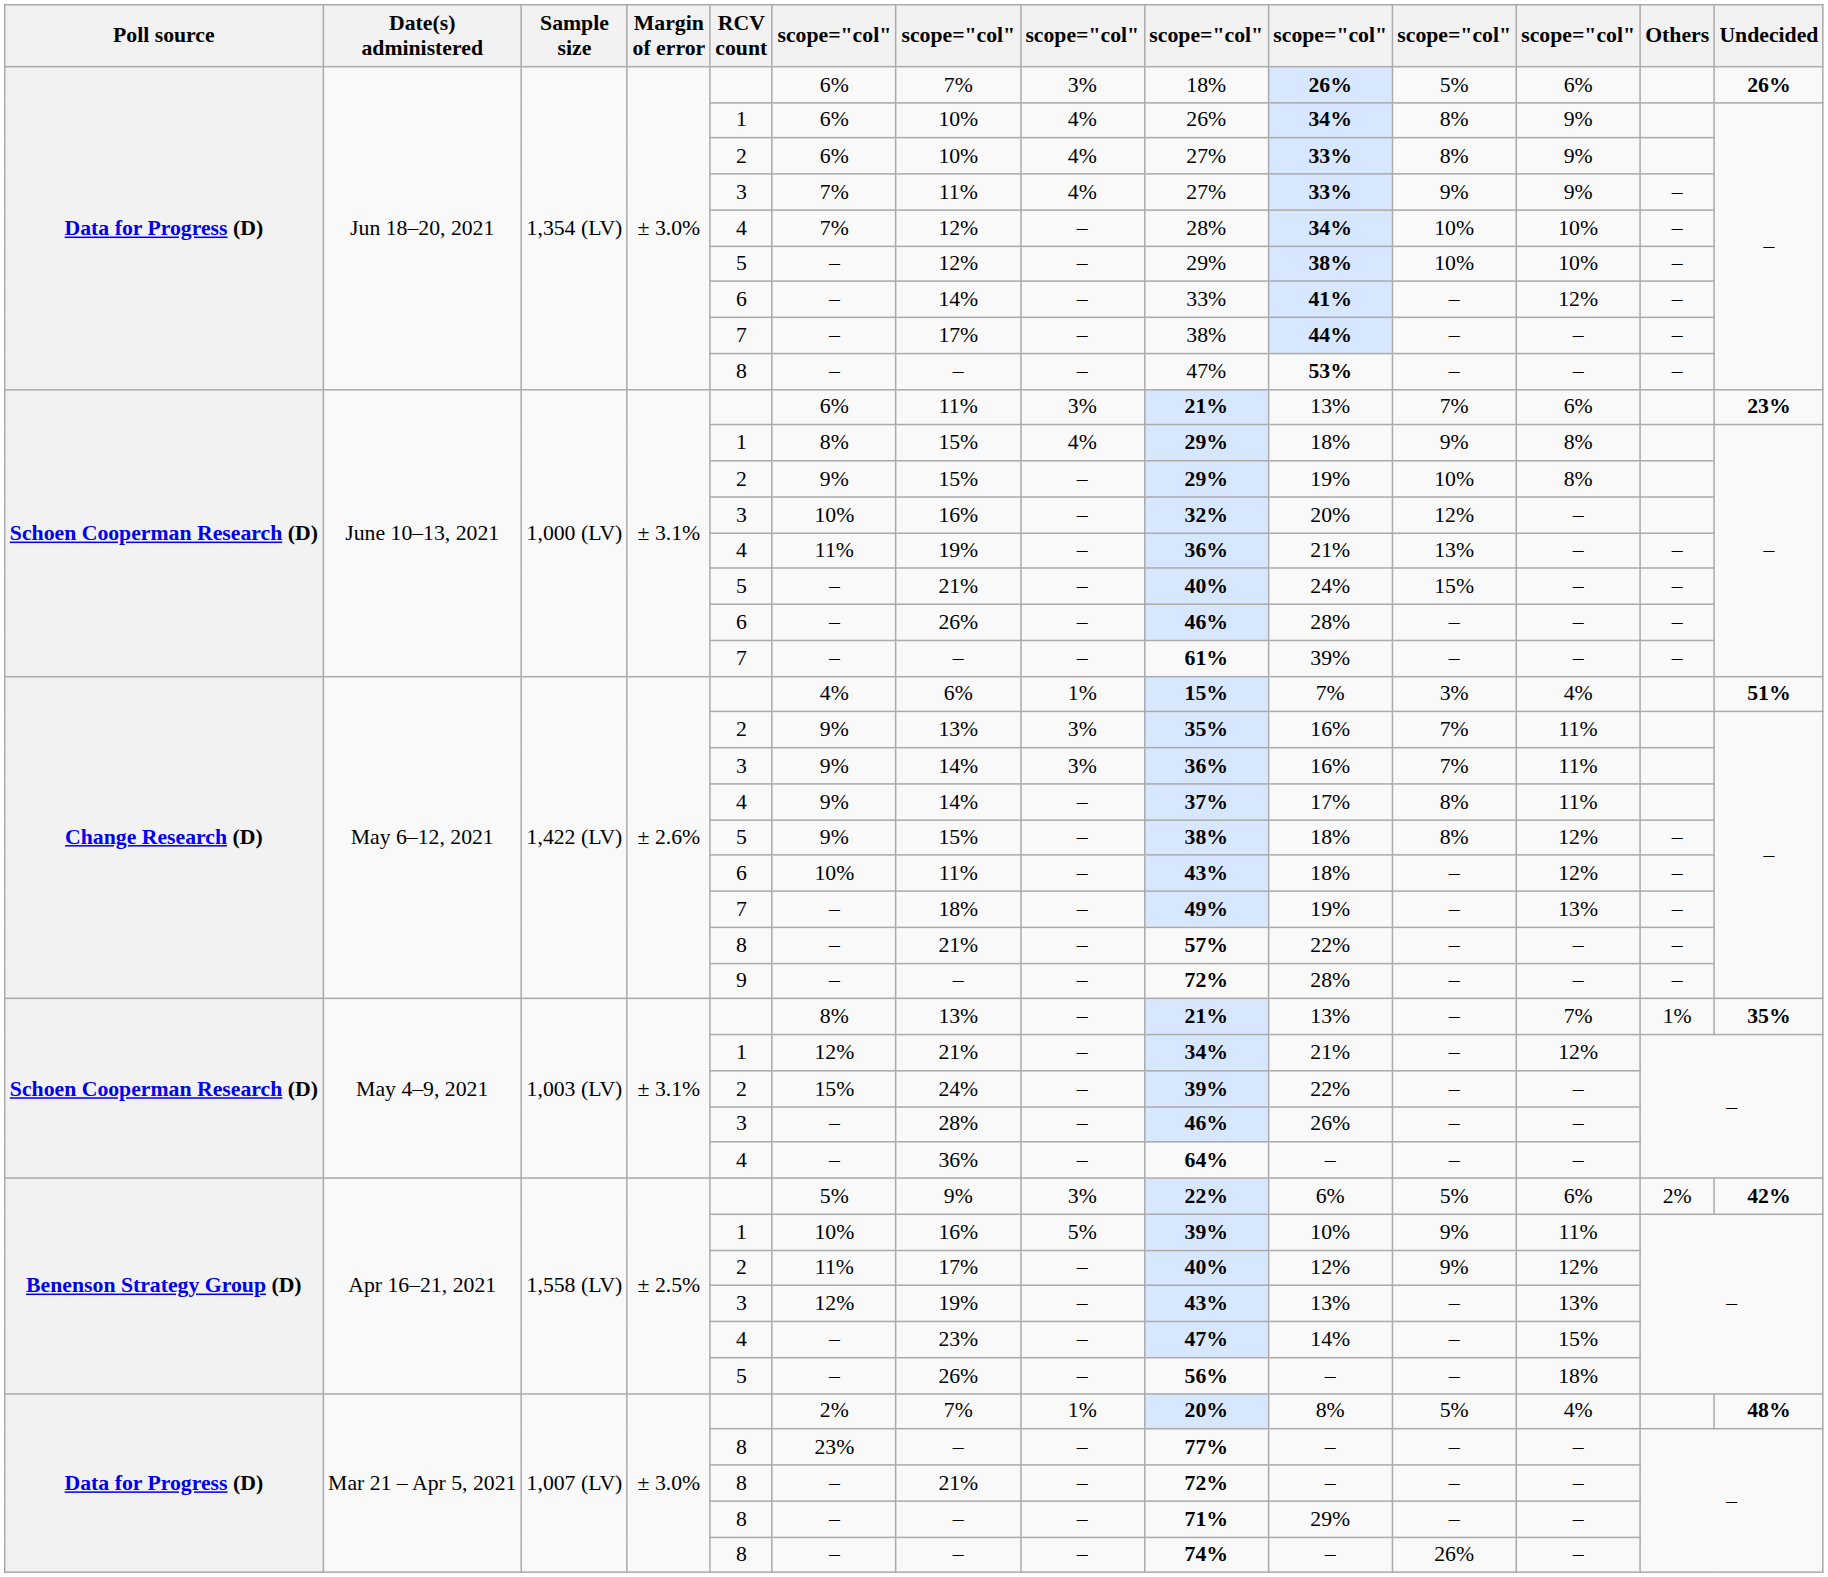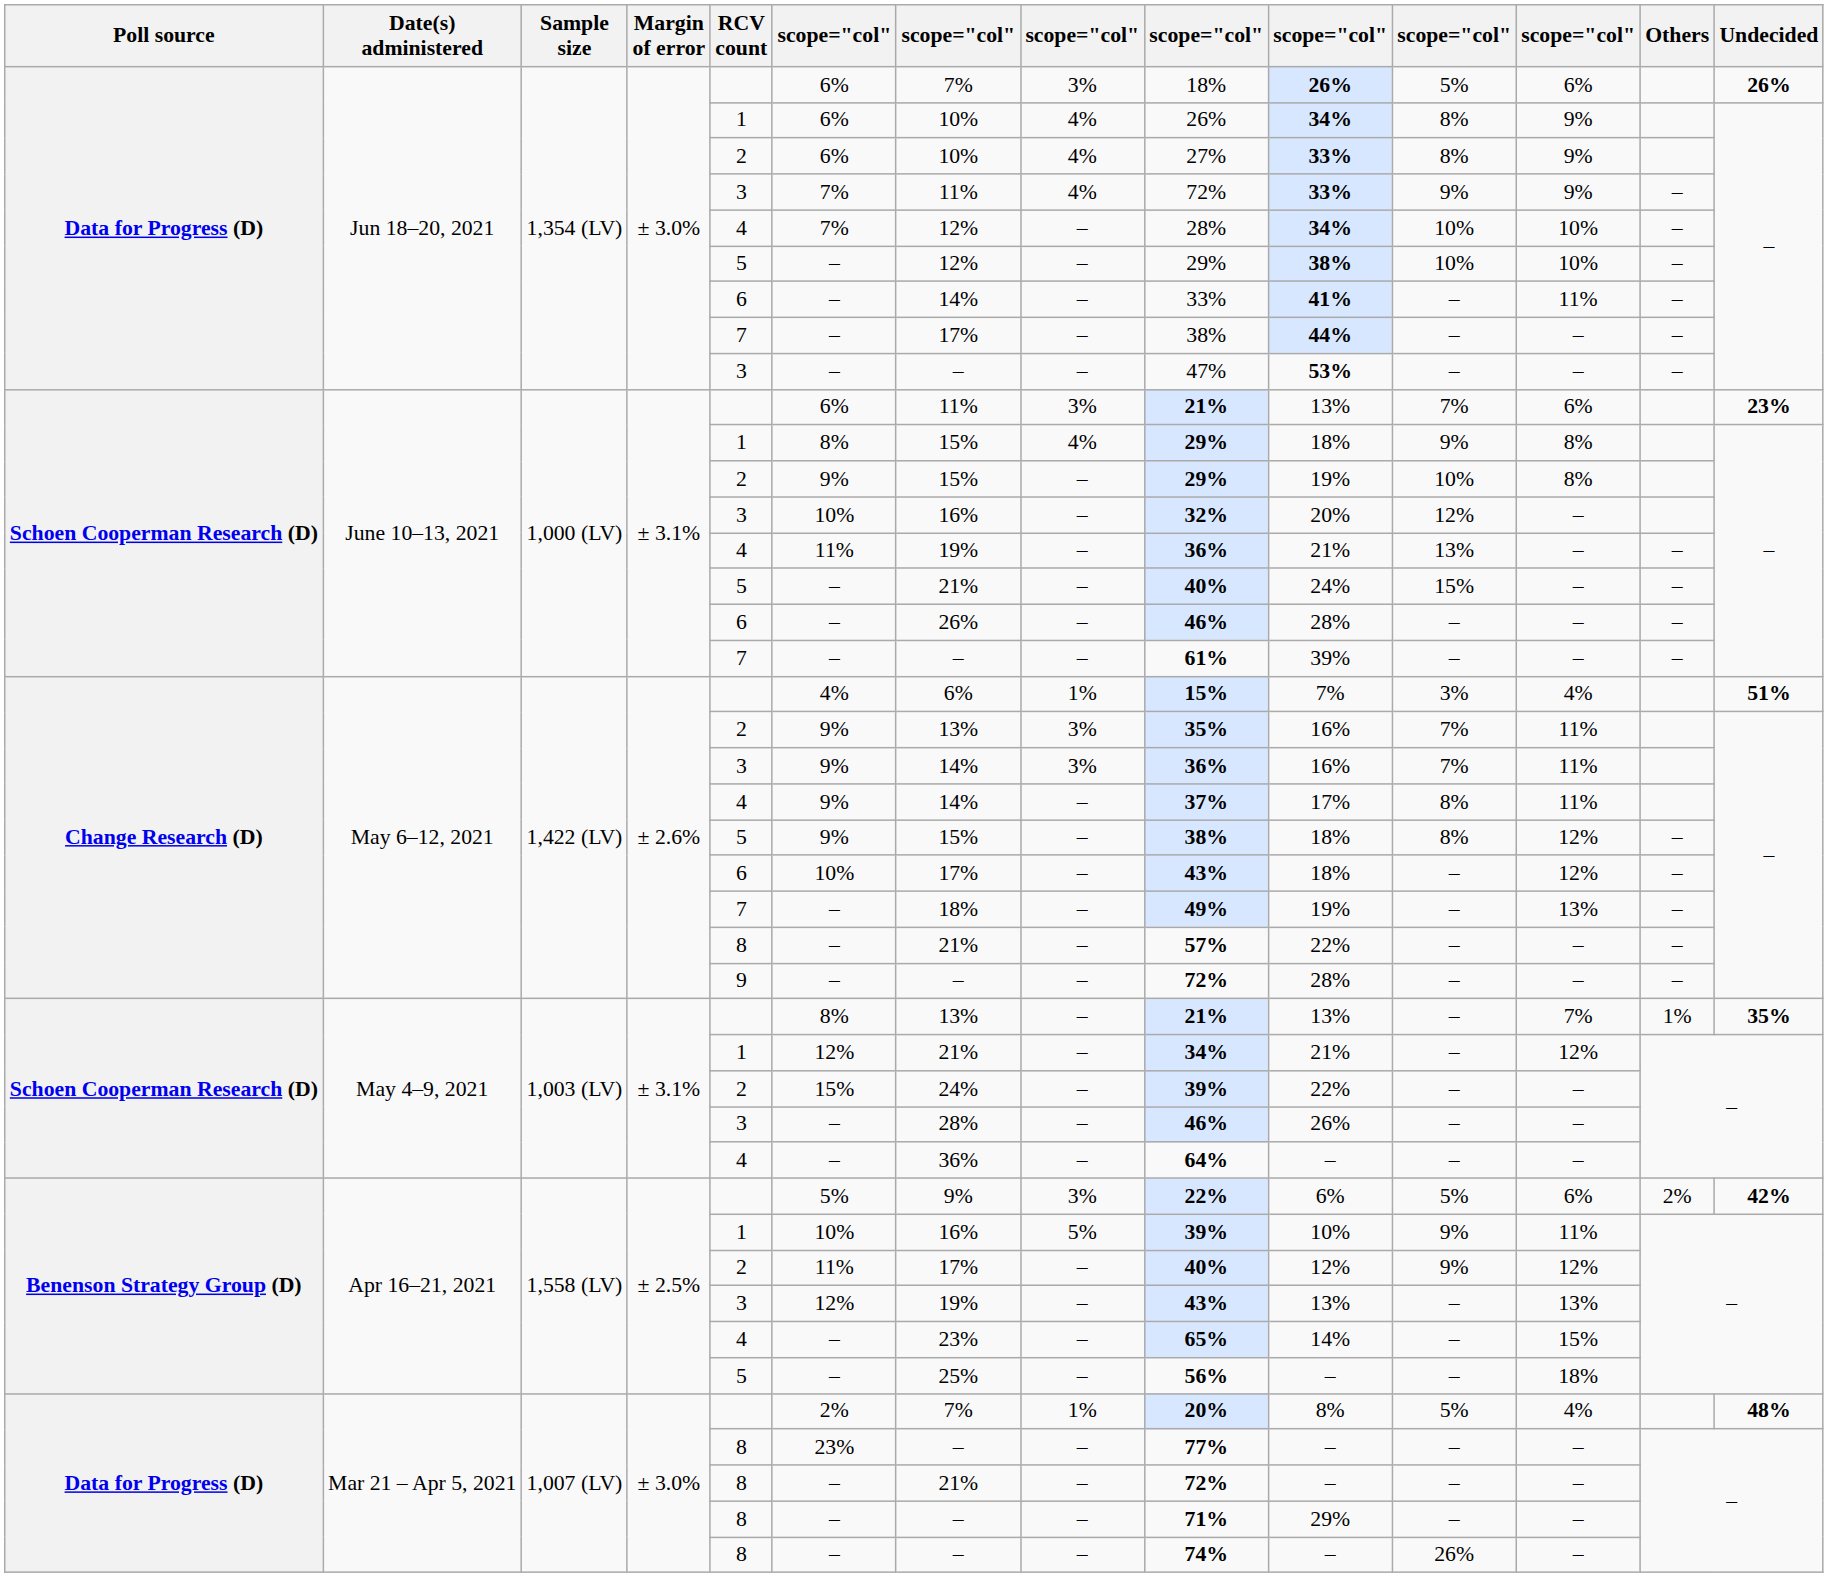row 5 | column 9: 27% -> 72%
row 8 | column 12: 12% -> 11%
row 10 | RCV count: 8 -> 3
row 24 | column 7: 11% -> 17%
row 37 | column 9: 47% -> 65%
row 38 | column 7: 26% -> 25%
